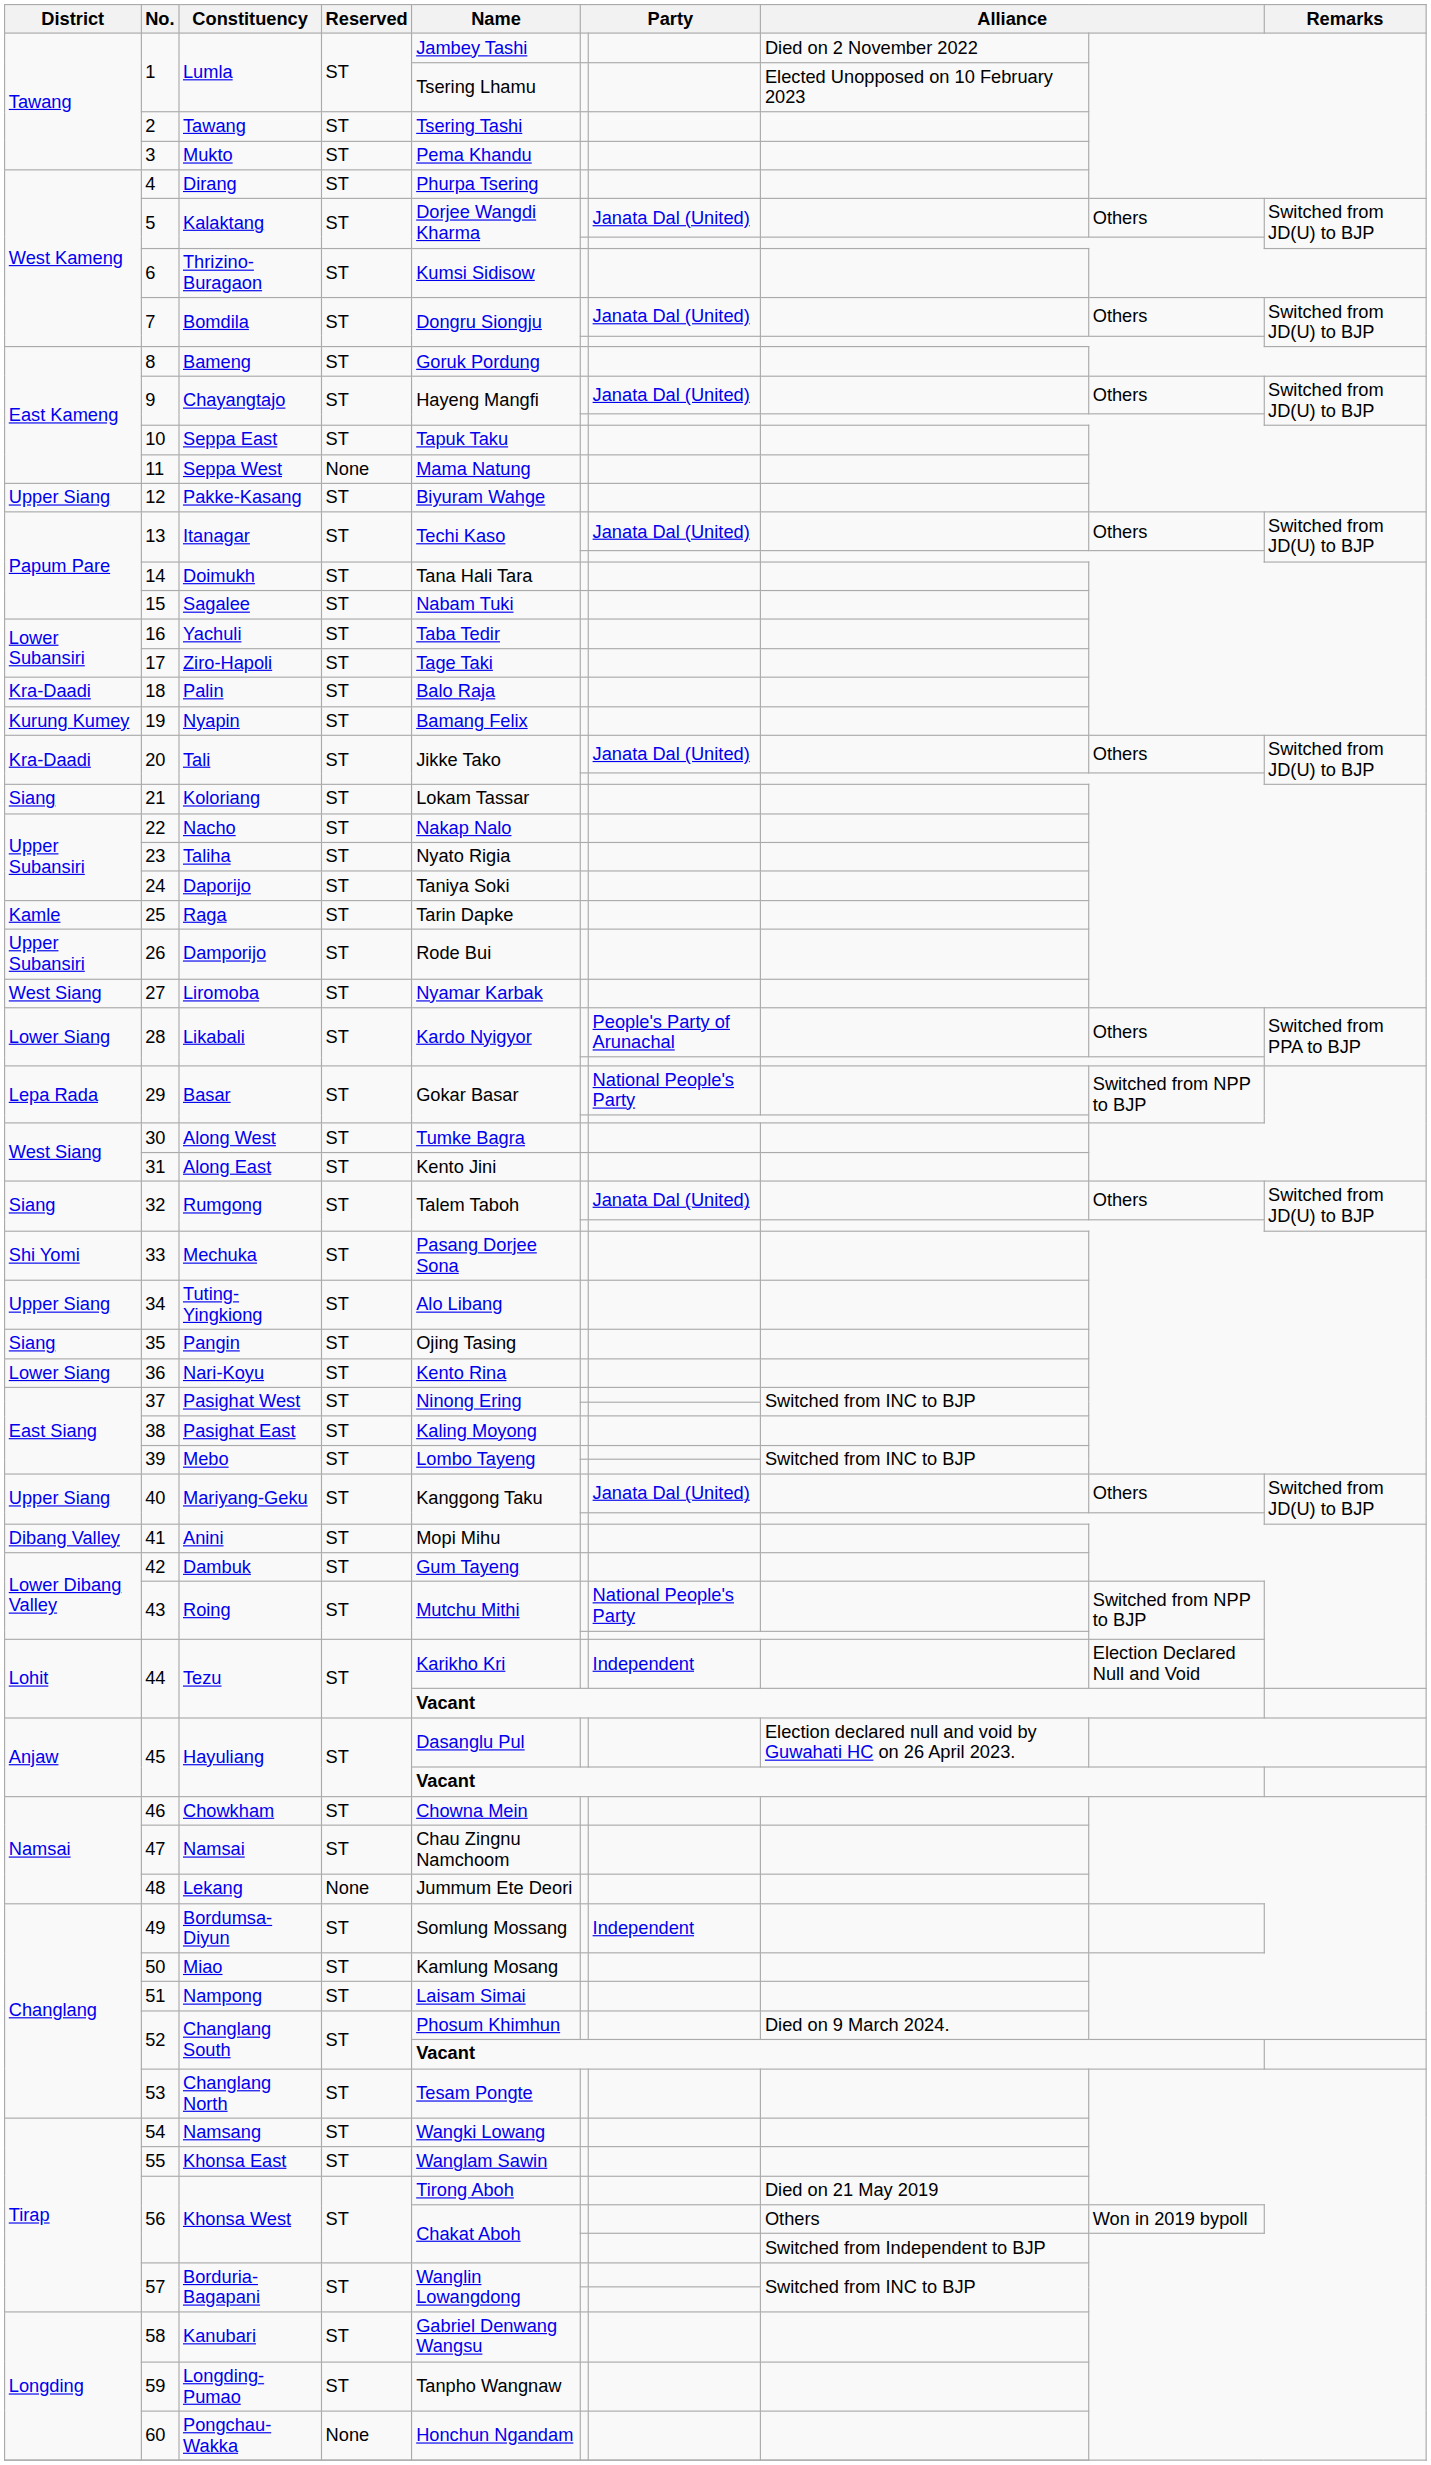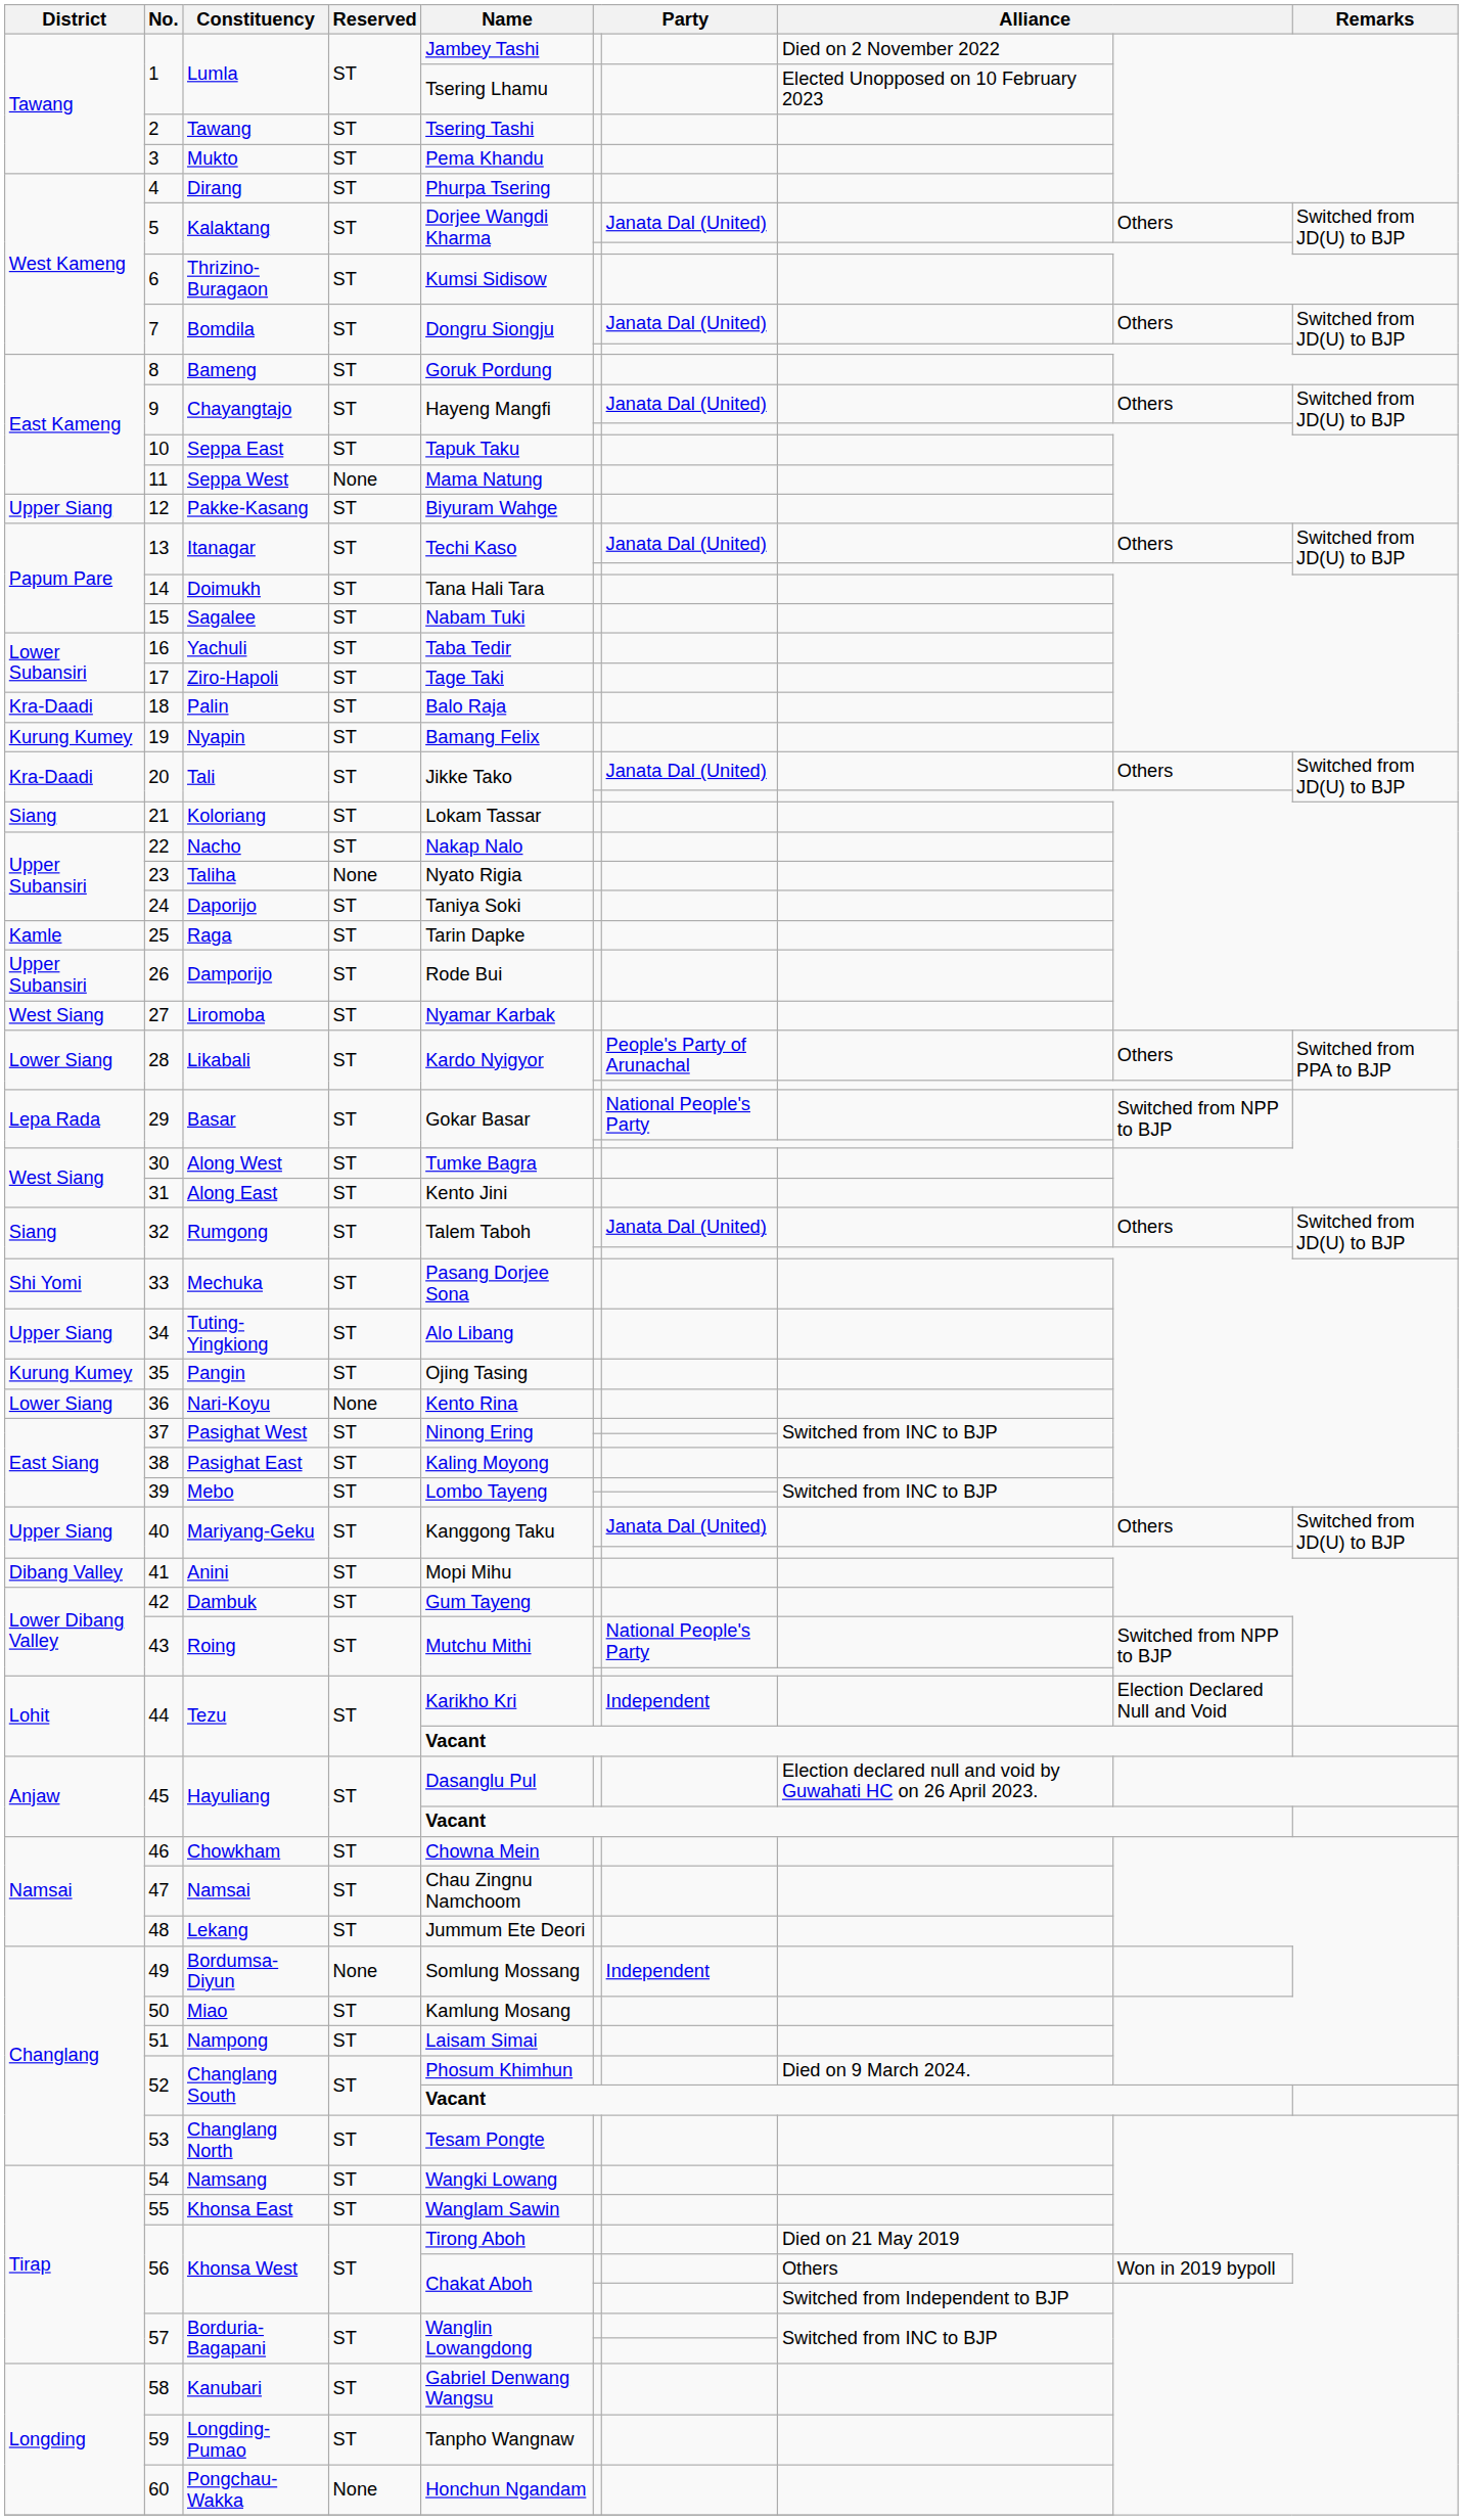23 | Reserved: ST -> None
35 | District: Siang -> Kurung Kumey
36 | Reserved: ST -> None
48 | Reserved: None -> ST
49 | Reserved: ST -> None
